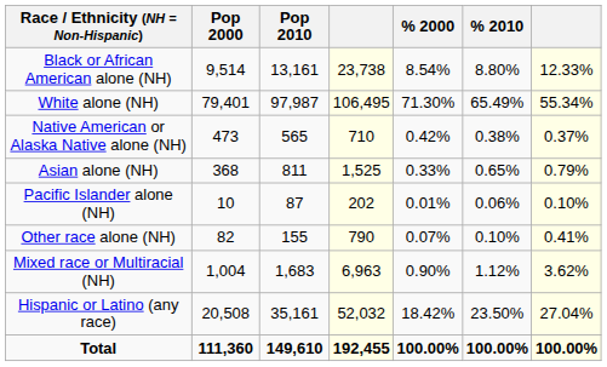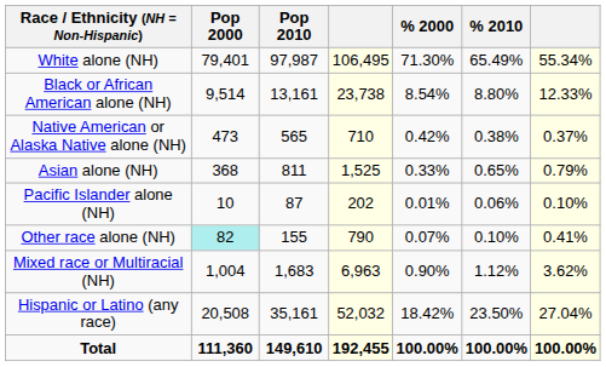rows swapped: White alone (NH) <-> Black or African American alone (NH)
Other race alone (NH) | Pop 2000: no background -> paleturquoise background
